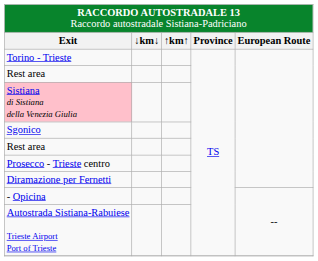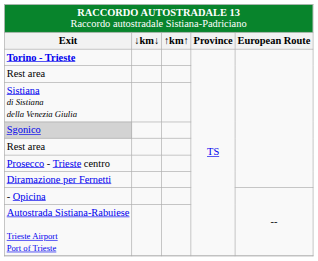Torino - Trieste | column 1: normal -> bold
Sistiana di Sistiana della Venezia Giulia | column 1: pink background -> no background
Sgonico | column 1: no background -> lightgrey background
